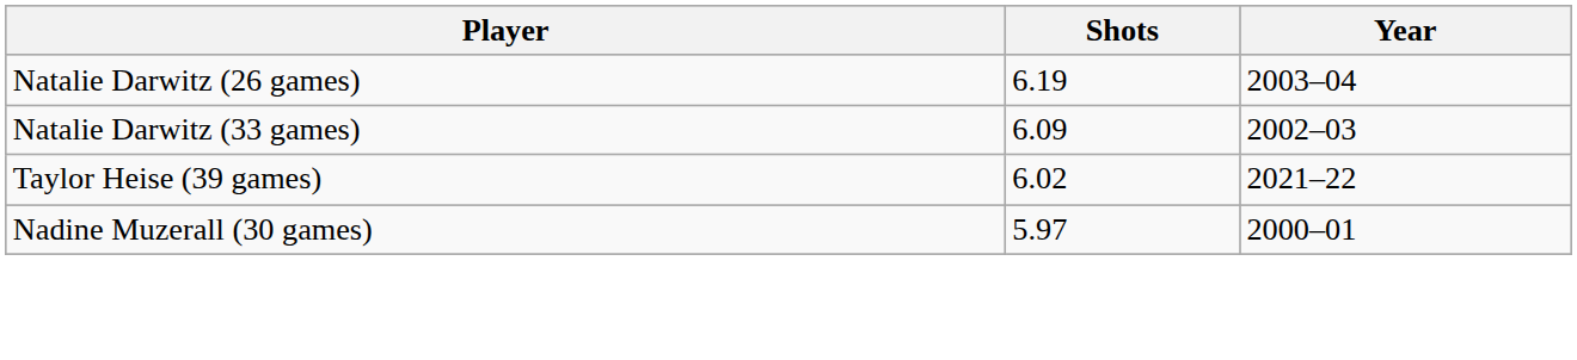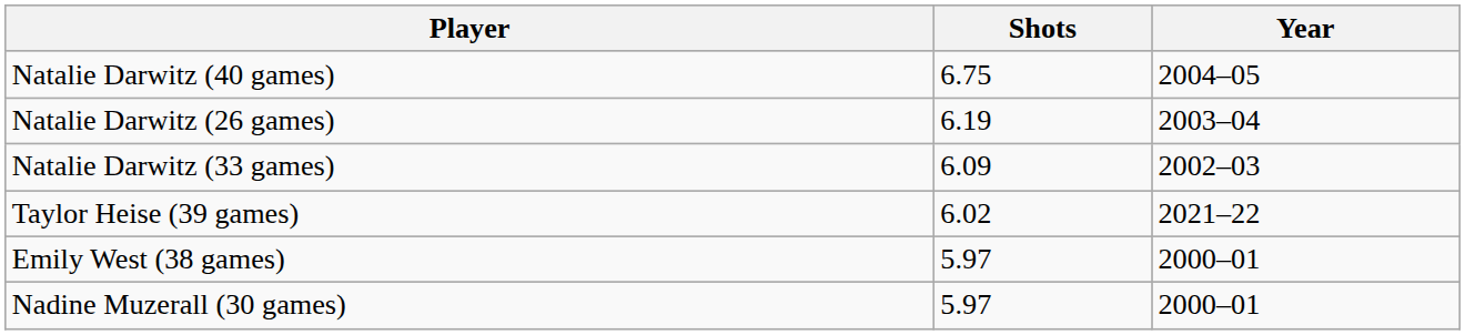+ row: Natalie Darwitz (40 games) | 6.75 | 2004–05
+ row: Emily West (38 games) | 5.97 | 2000–01
